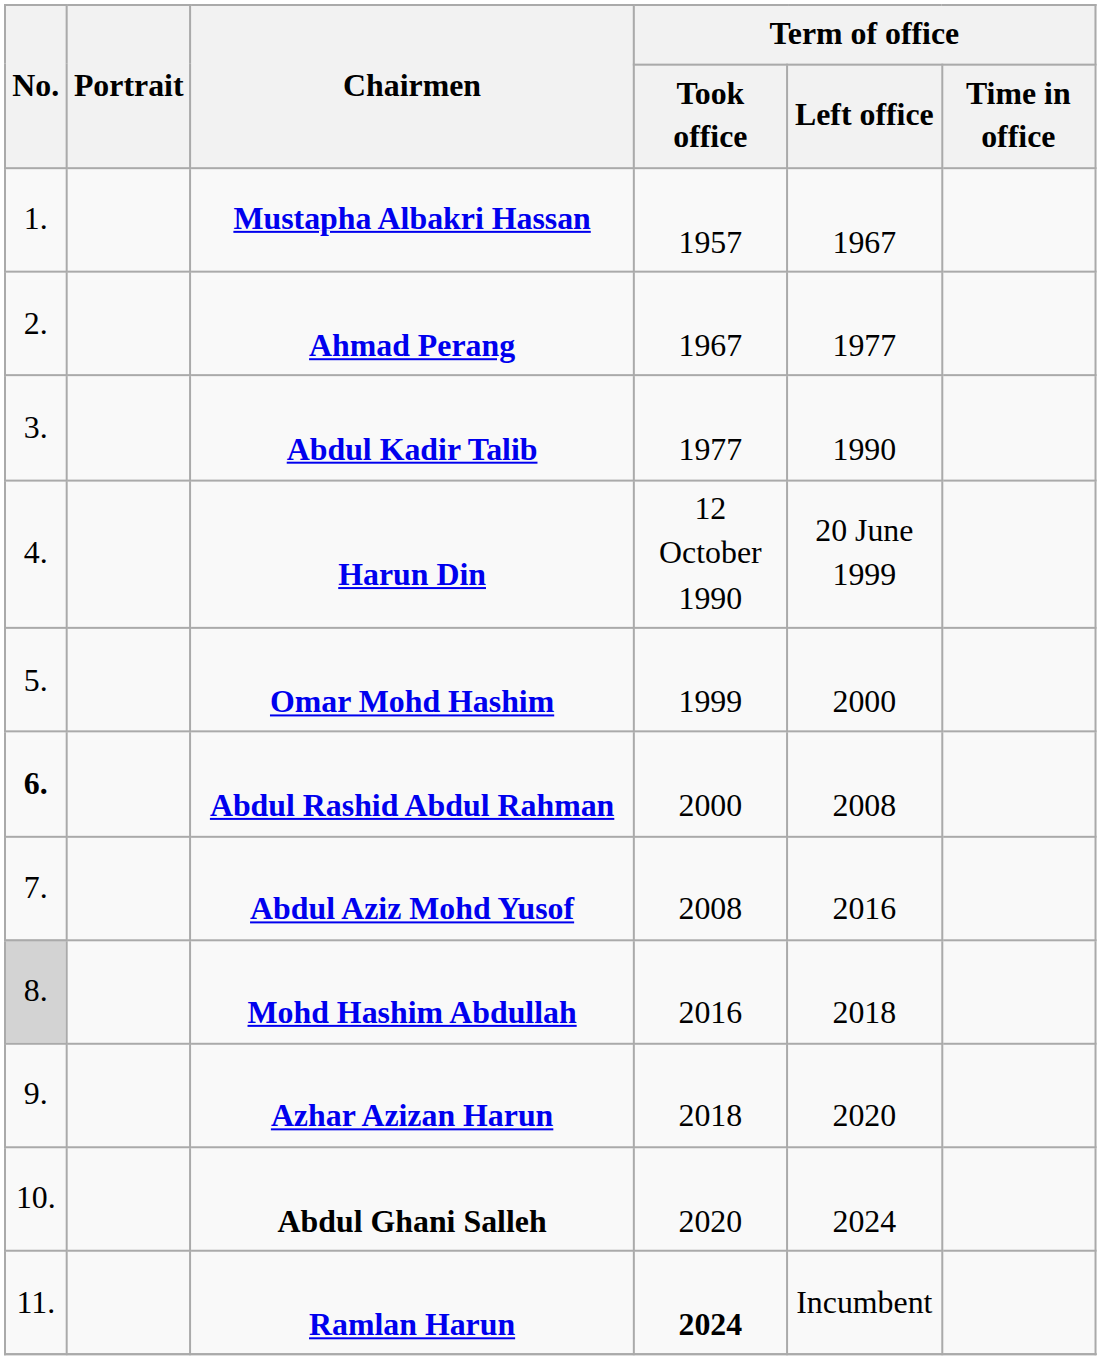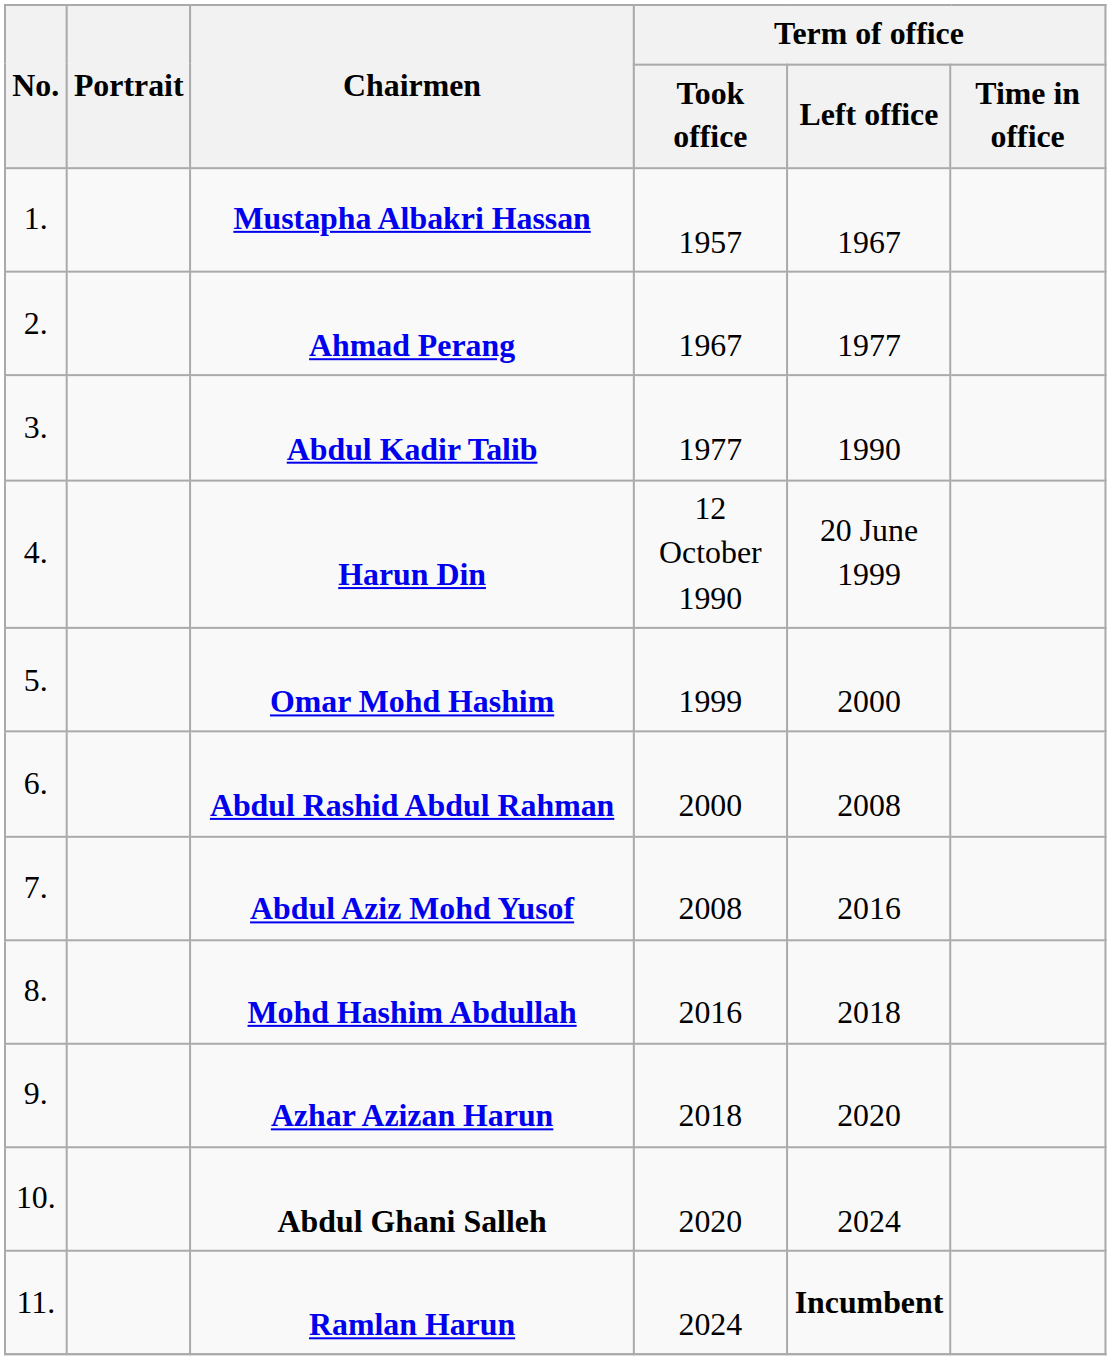Abdul Rashid Abdul Rahman | No.: bold -> normal
Mohd Hashim Abdullah | No.: lightgrey background -> no background
Ramlan Harun | Term of office / Took office: bold -> normal
Ramlan Harun | Term of office / Left office: normal -> bold
